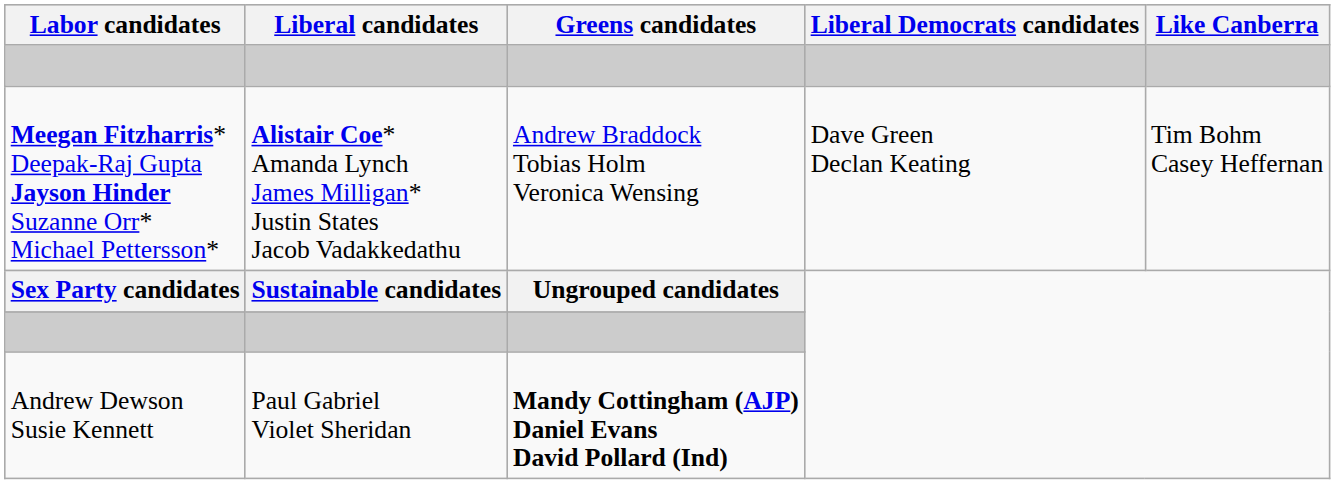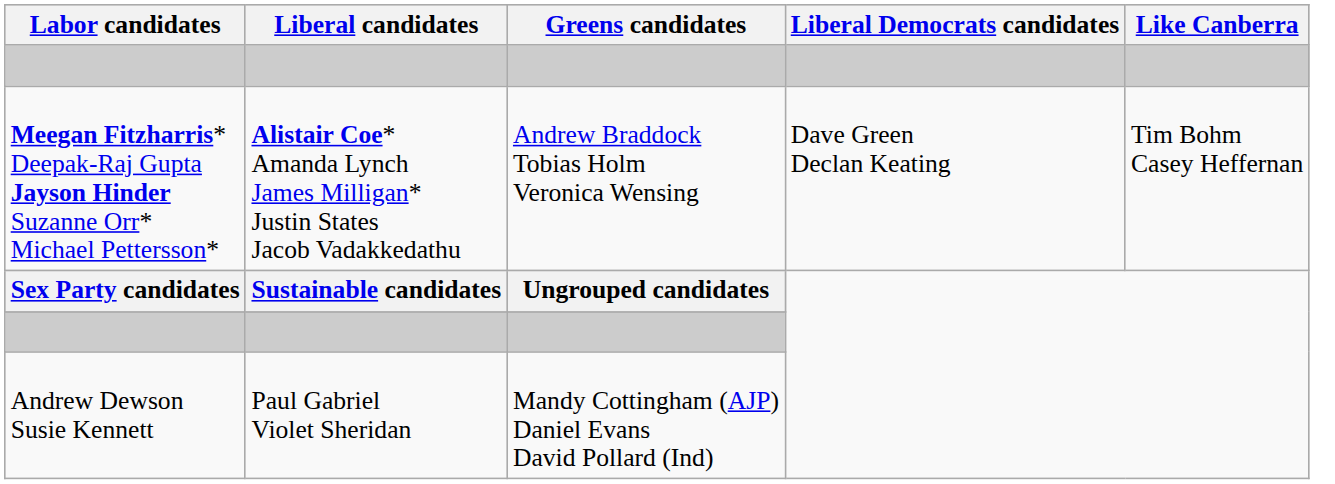Andrew Dewson Susie Kennett | Greens candidates: bold -> normal
